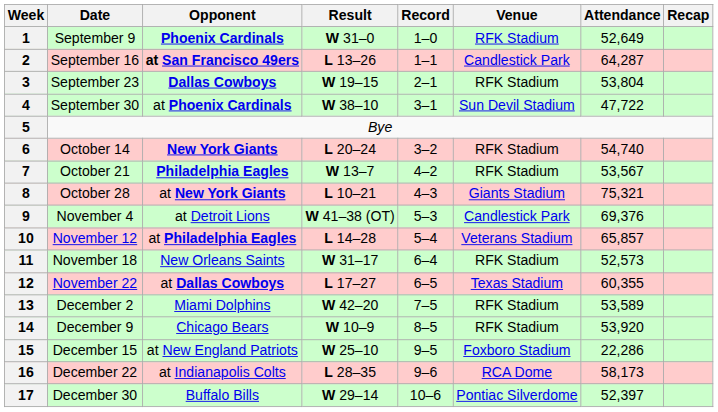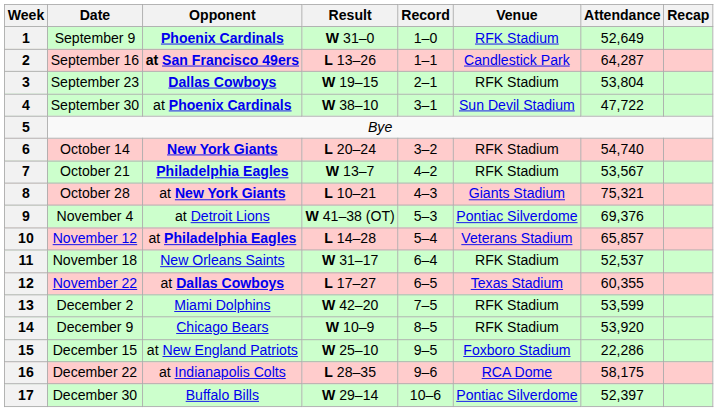9 | Venue: Candlestick Park -> Pontiac Silverdome
11 | Attendance: 52,573 -> 52,537
13 | Attendance: 53,589 -> 53,599
16 | Attendance: 58,173 -> 58,175
